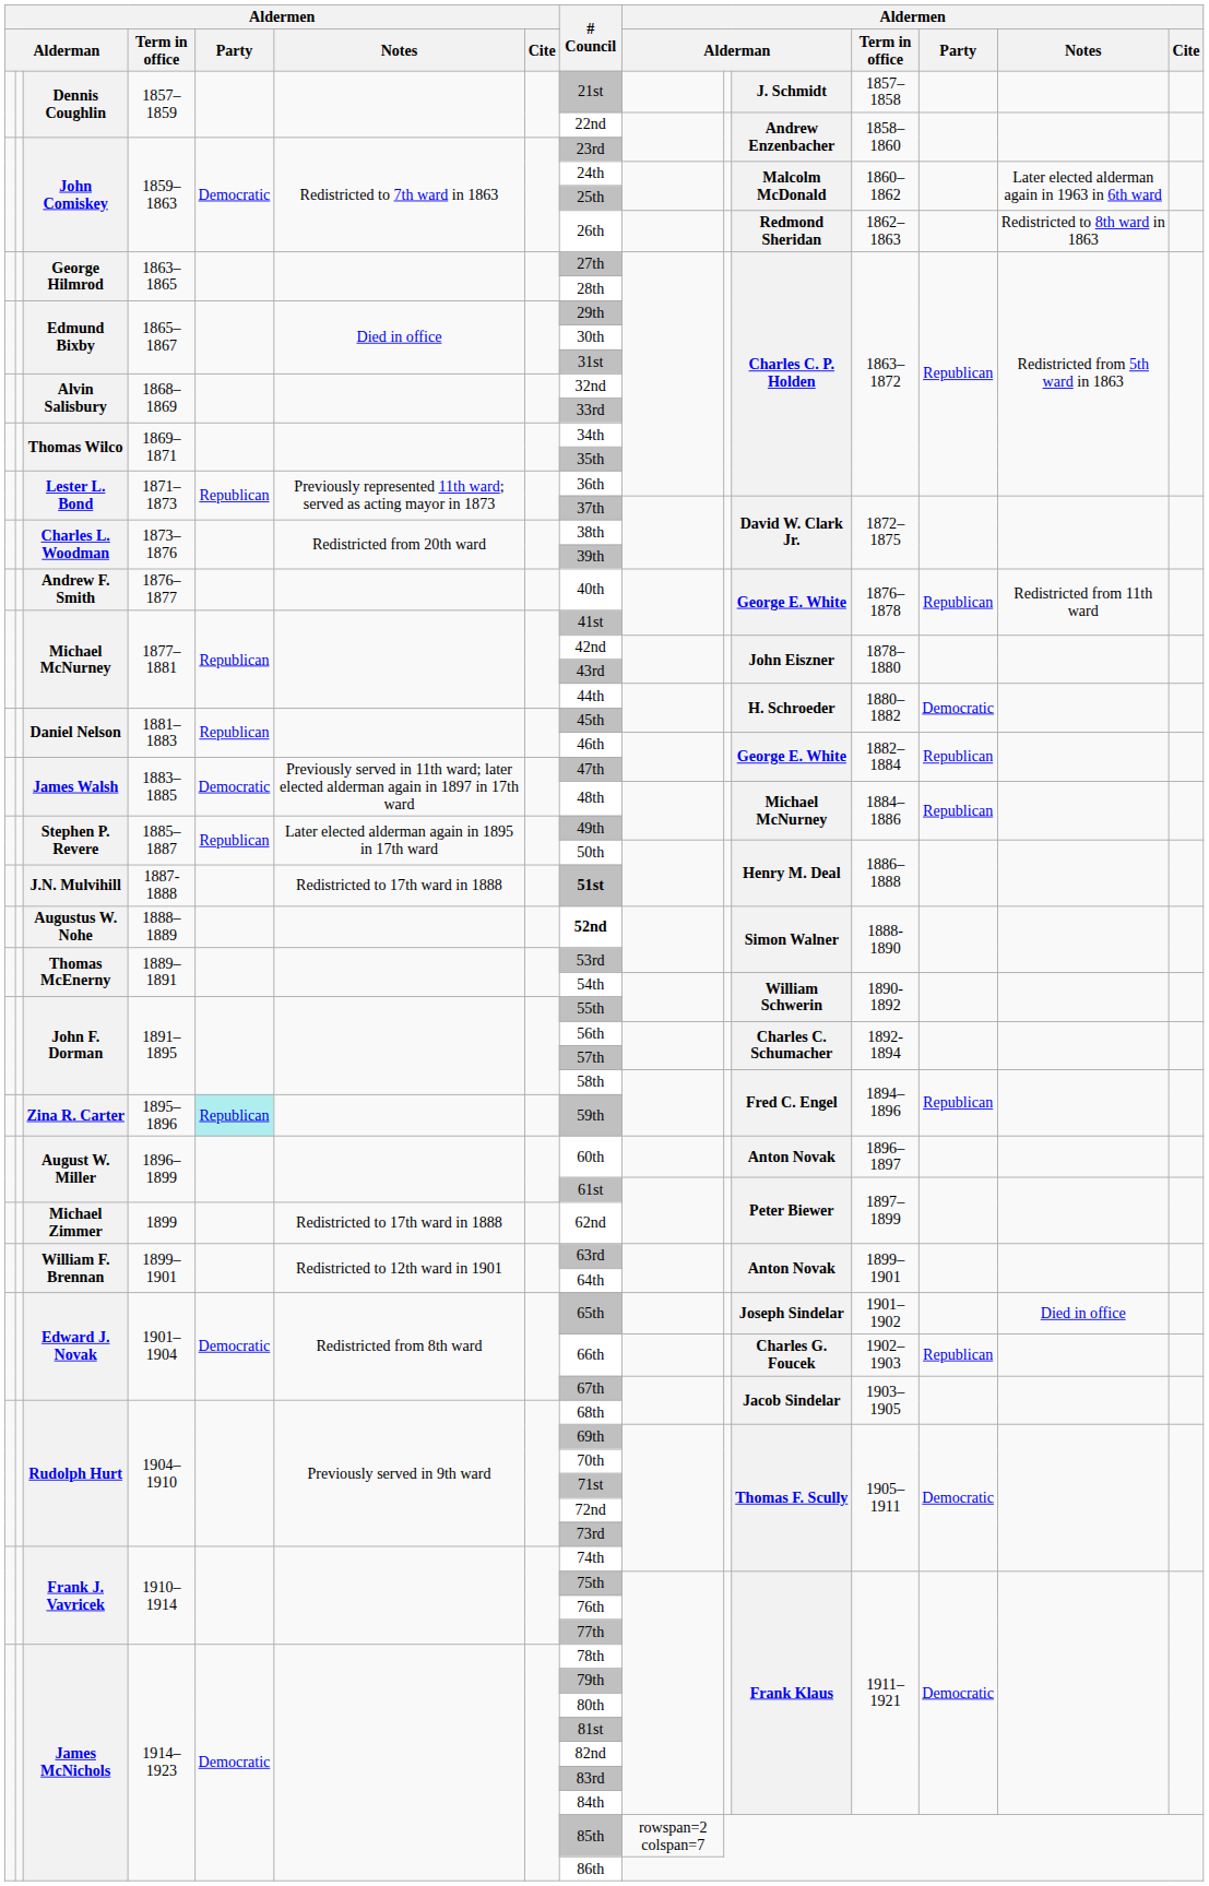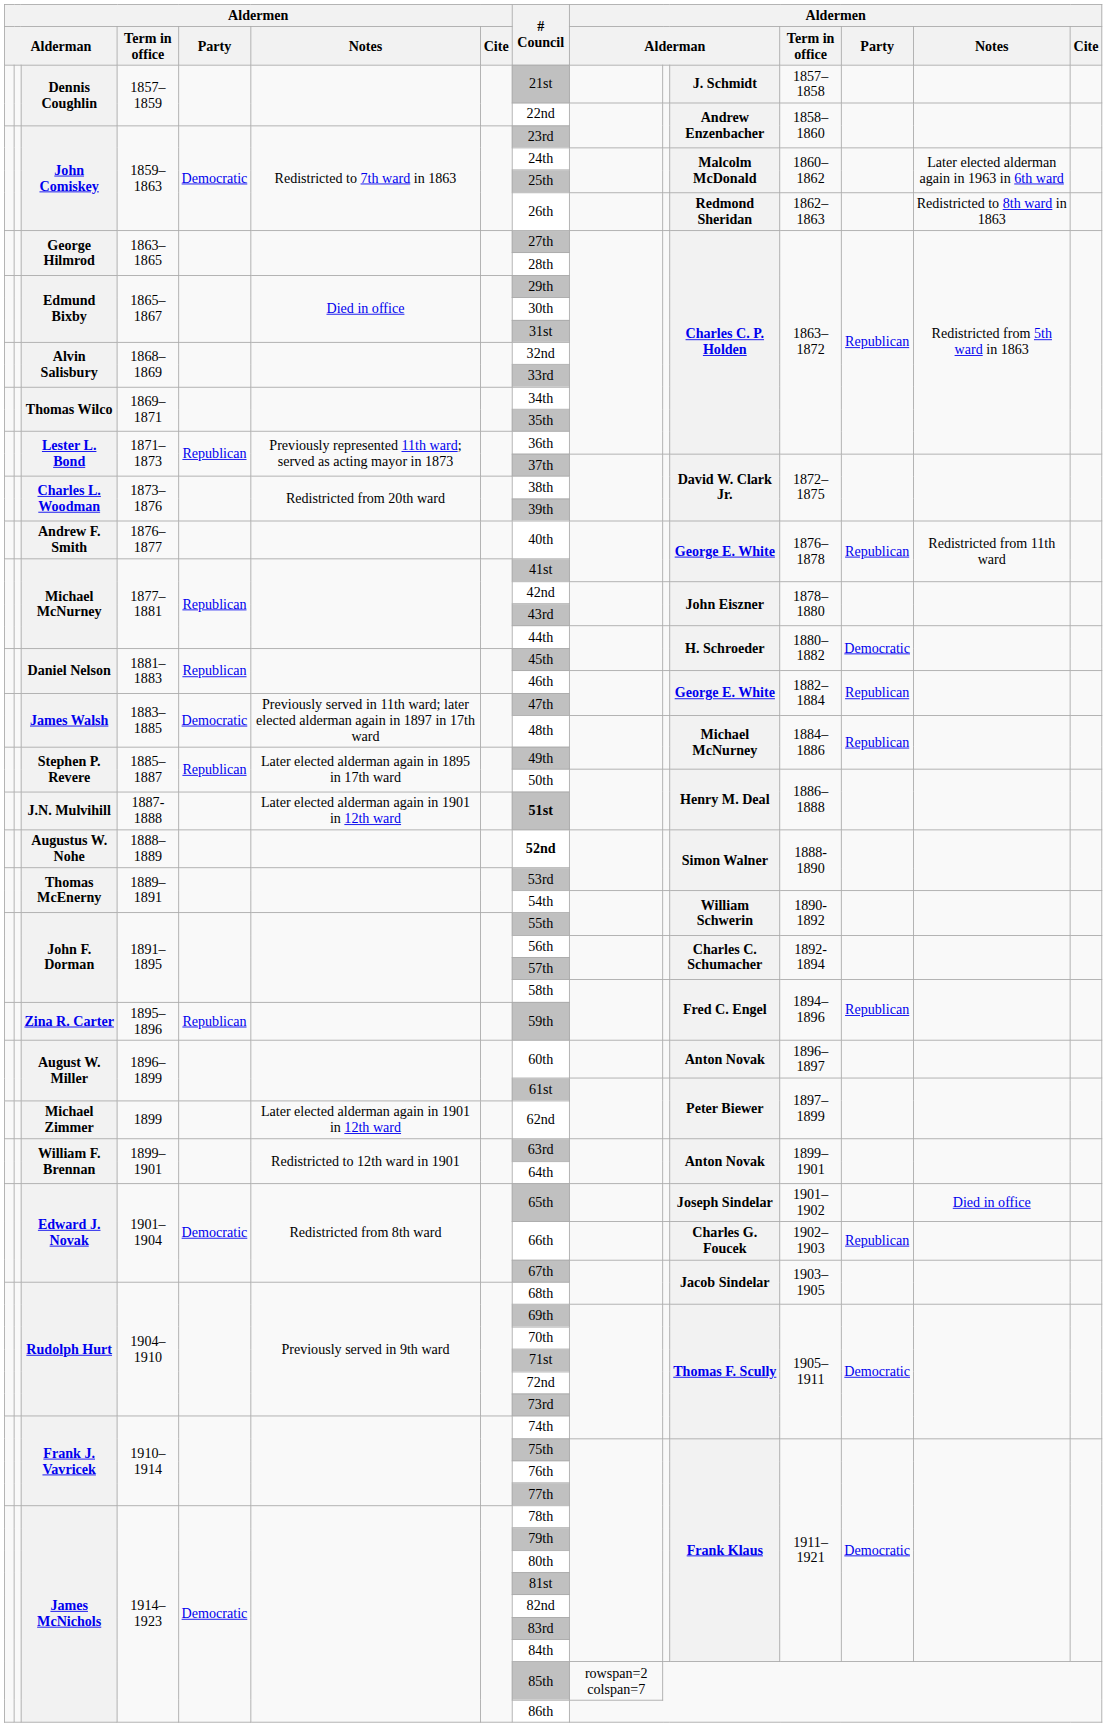J.N. Mulvihill | column 6: Redistricted to 17th ward in 1888 -> Later elected alderman again in 1901 in 12th ward
Zina R. Carter | column 5: paleturquoise background -> no background
Michael Zimmer | column 6: Redistricted to 17th ward in 1888 -> Later elected alderman again in 1901 in 12th ward
